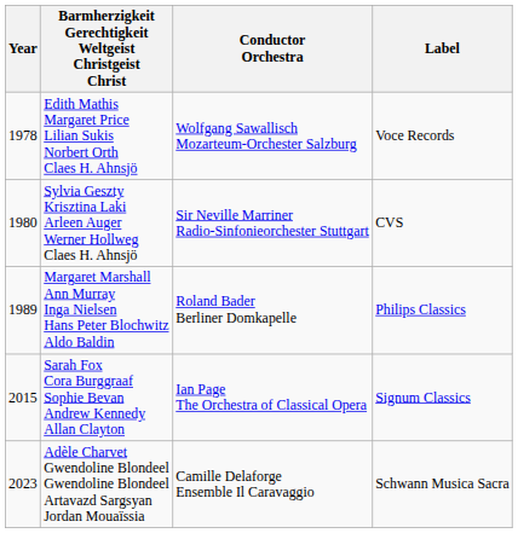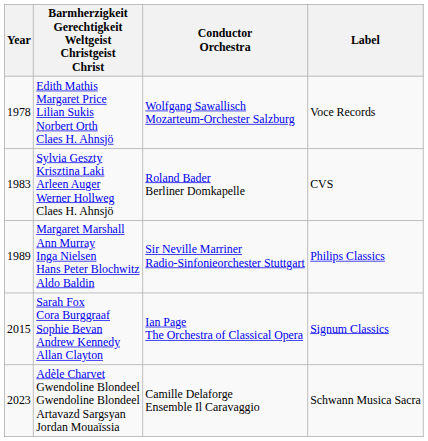row 3 | Year: 1980 -> 1983
row 3 | Conductor Orchestra: Sir Neville Marriner Radio-Sinfonieorchester Stuttgart -> Roland Bader Berliner Domkapelle
row 4 | Conductor Orchestra: Roland Bader Berliner Domkapelle -> Sir Neville Marriner Radio-Sinfonieorchester Stuttgart
